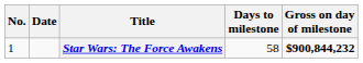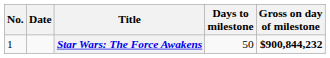Star Wars: The Force Awakens | Days to milestone: 58 -> 50
